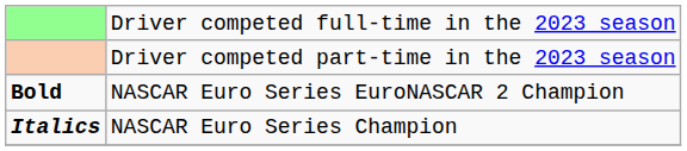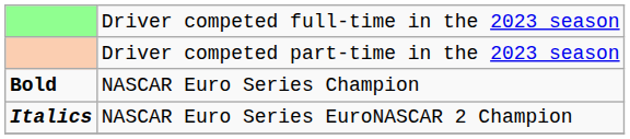row 3 | column 2: NASCAR Euro Series EuroNASCAR 2 Champion -> NASCAR Euro Series Champion
row 4 | column 2: NASCAR Euro Series Champion -> NASCAR Euro Series EuroNASCAR 2 Champion
